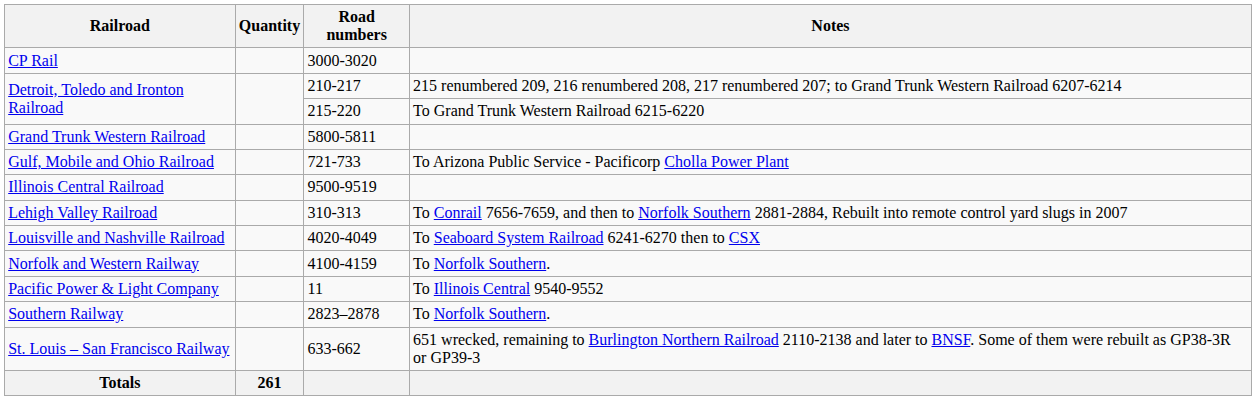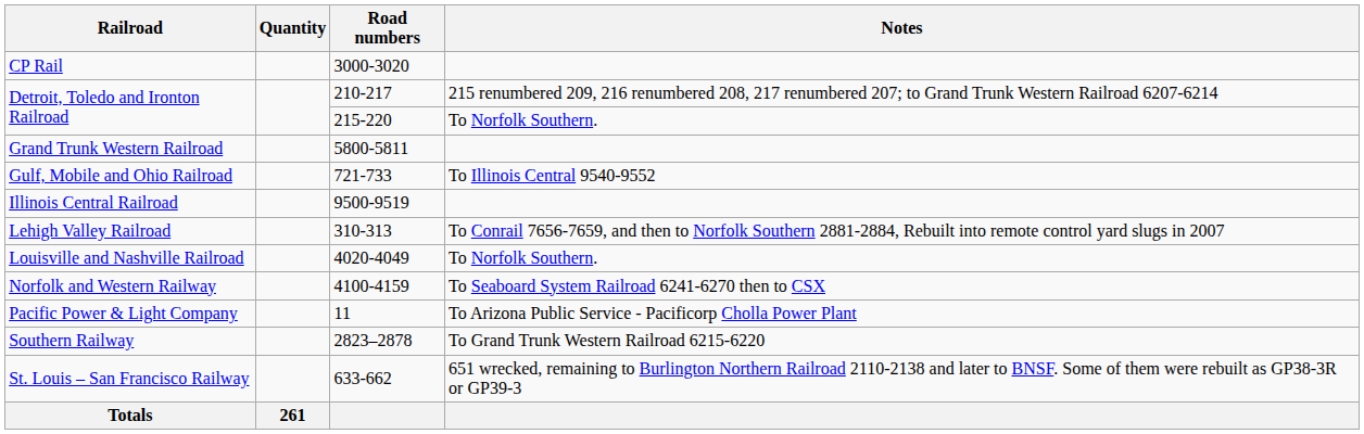Detroit, Toledo and Ironton Railroad / 215-220 | Notes: To Grand Trunk Western Railroad 6215-6220 -> To Norfolk Southern.
Gulf, Mobile and Ohio Railroad | Notes: To Arizona Public Service - Pacificorp Cholla Power Plant -> To Illinois Central 9540-9552
Louisville and Nashville Railroad | Notes: To Seaboard System Railroad 6241-6270 then to CSX -> To Norfolk Southern.
Norfolk and Western Railway | Notes: To Norfolk Southern. -> To Seaboard System Railroad 6241-6270 then to CSX
Pacific Power & Light Company | Notes: To Illinois Central 9540-9552 -> To Arizona Public Service - Pacificorp Cholla Power Plant
Southern Railway | Notes: To Norfolk Southern. -> To Grand Trunk Western Railroad 6215-6220
